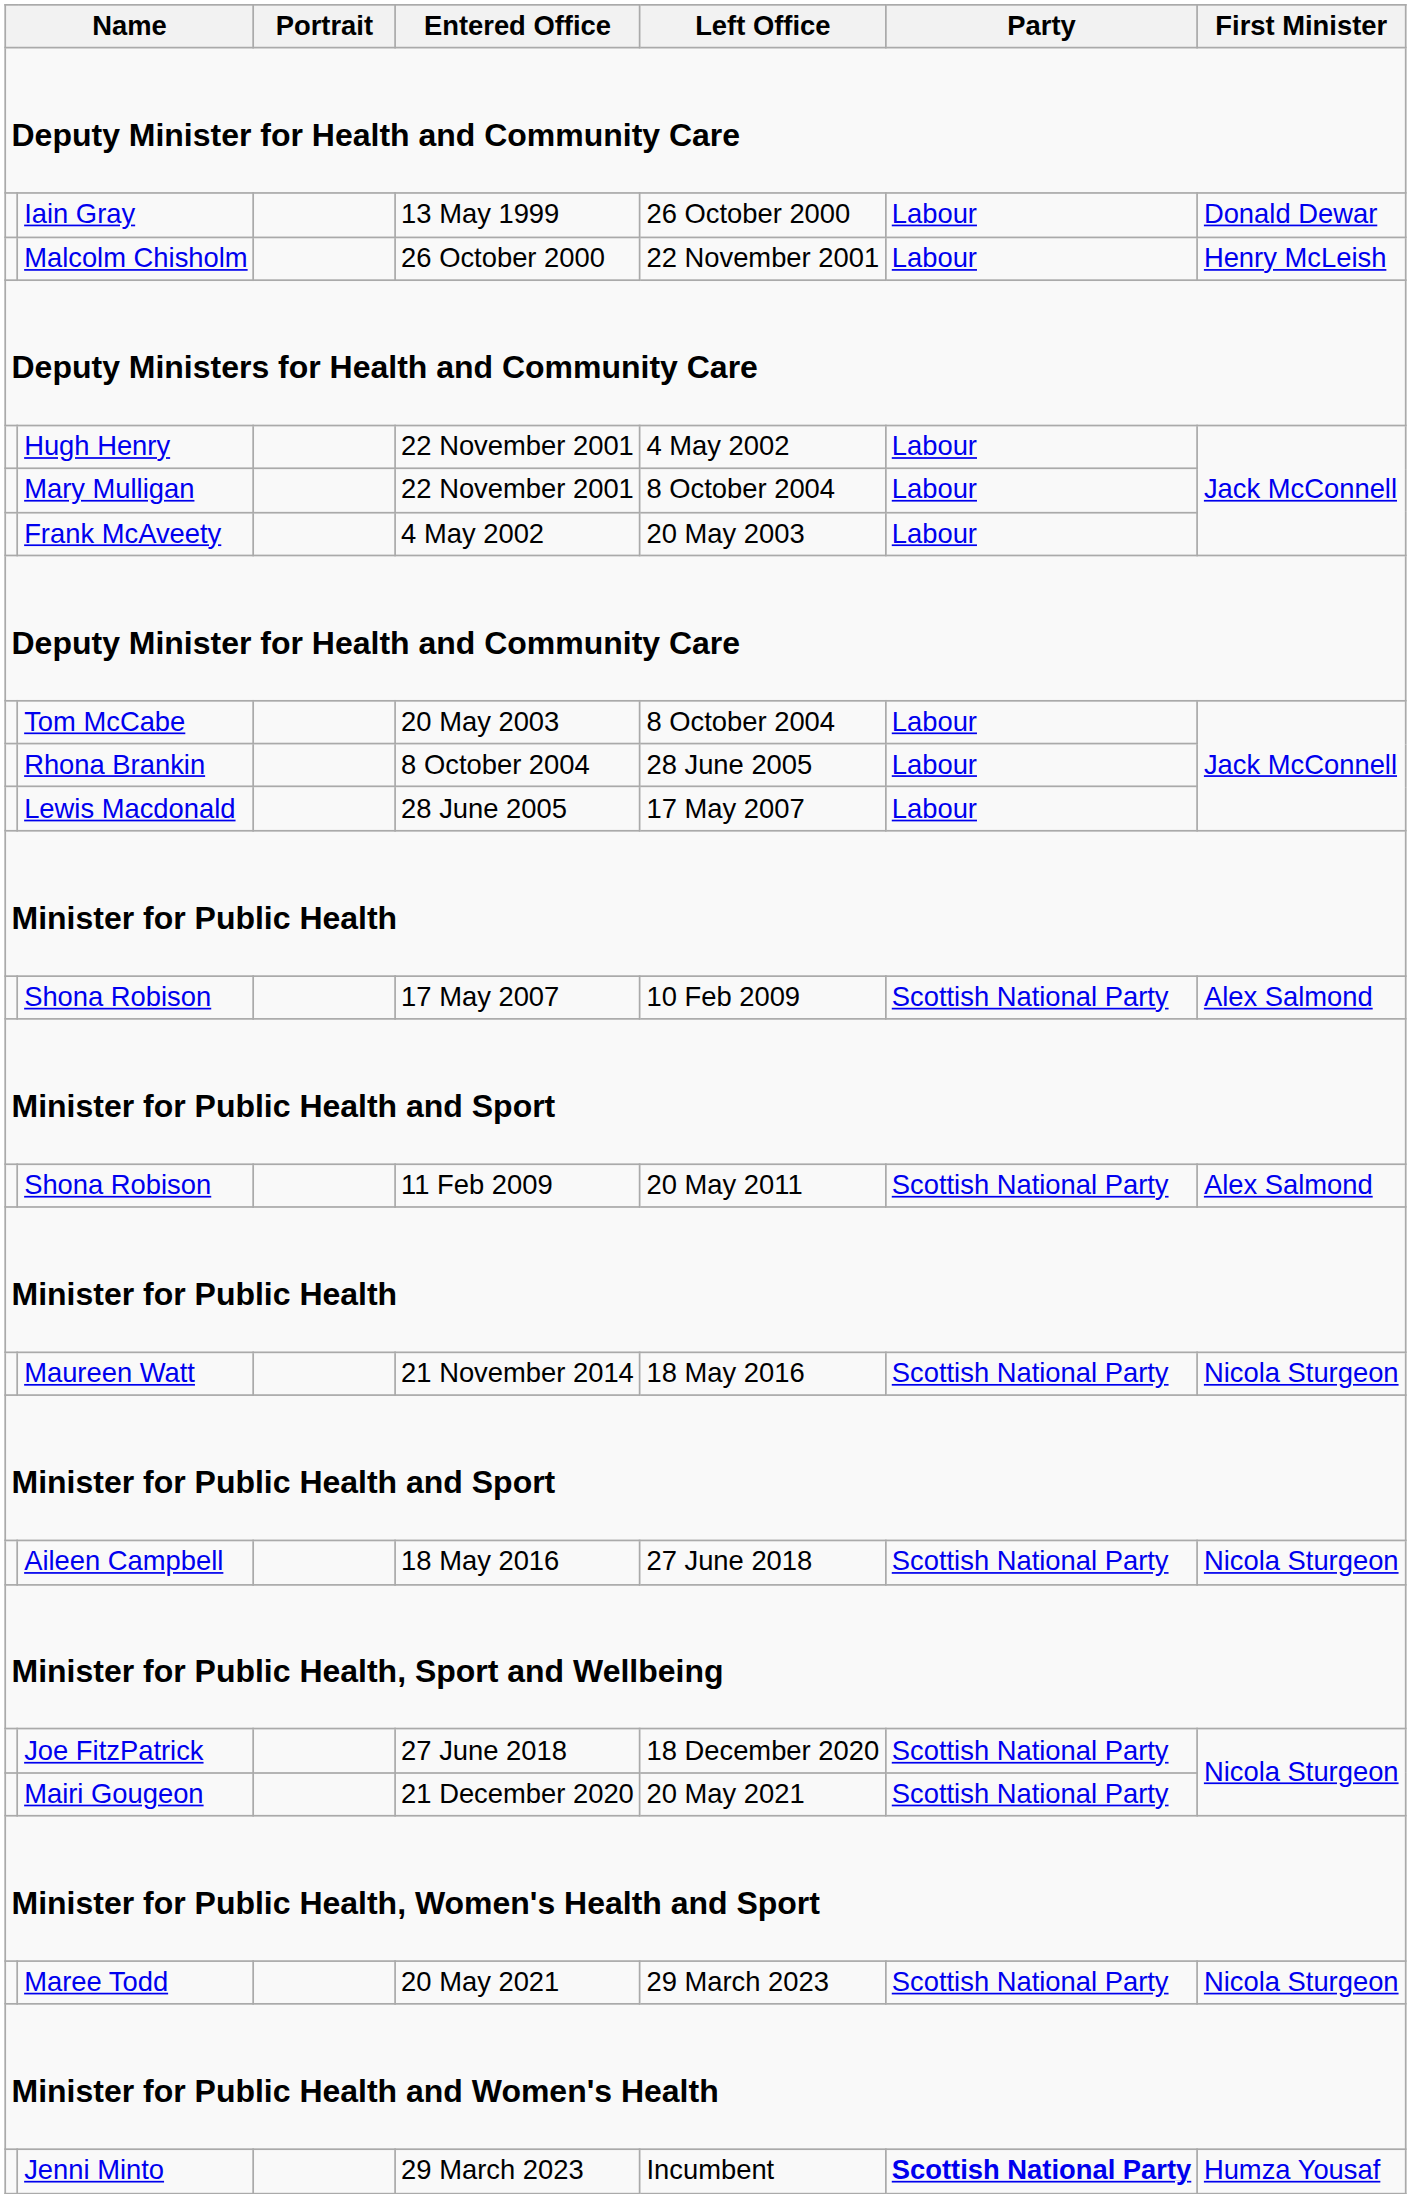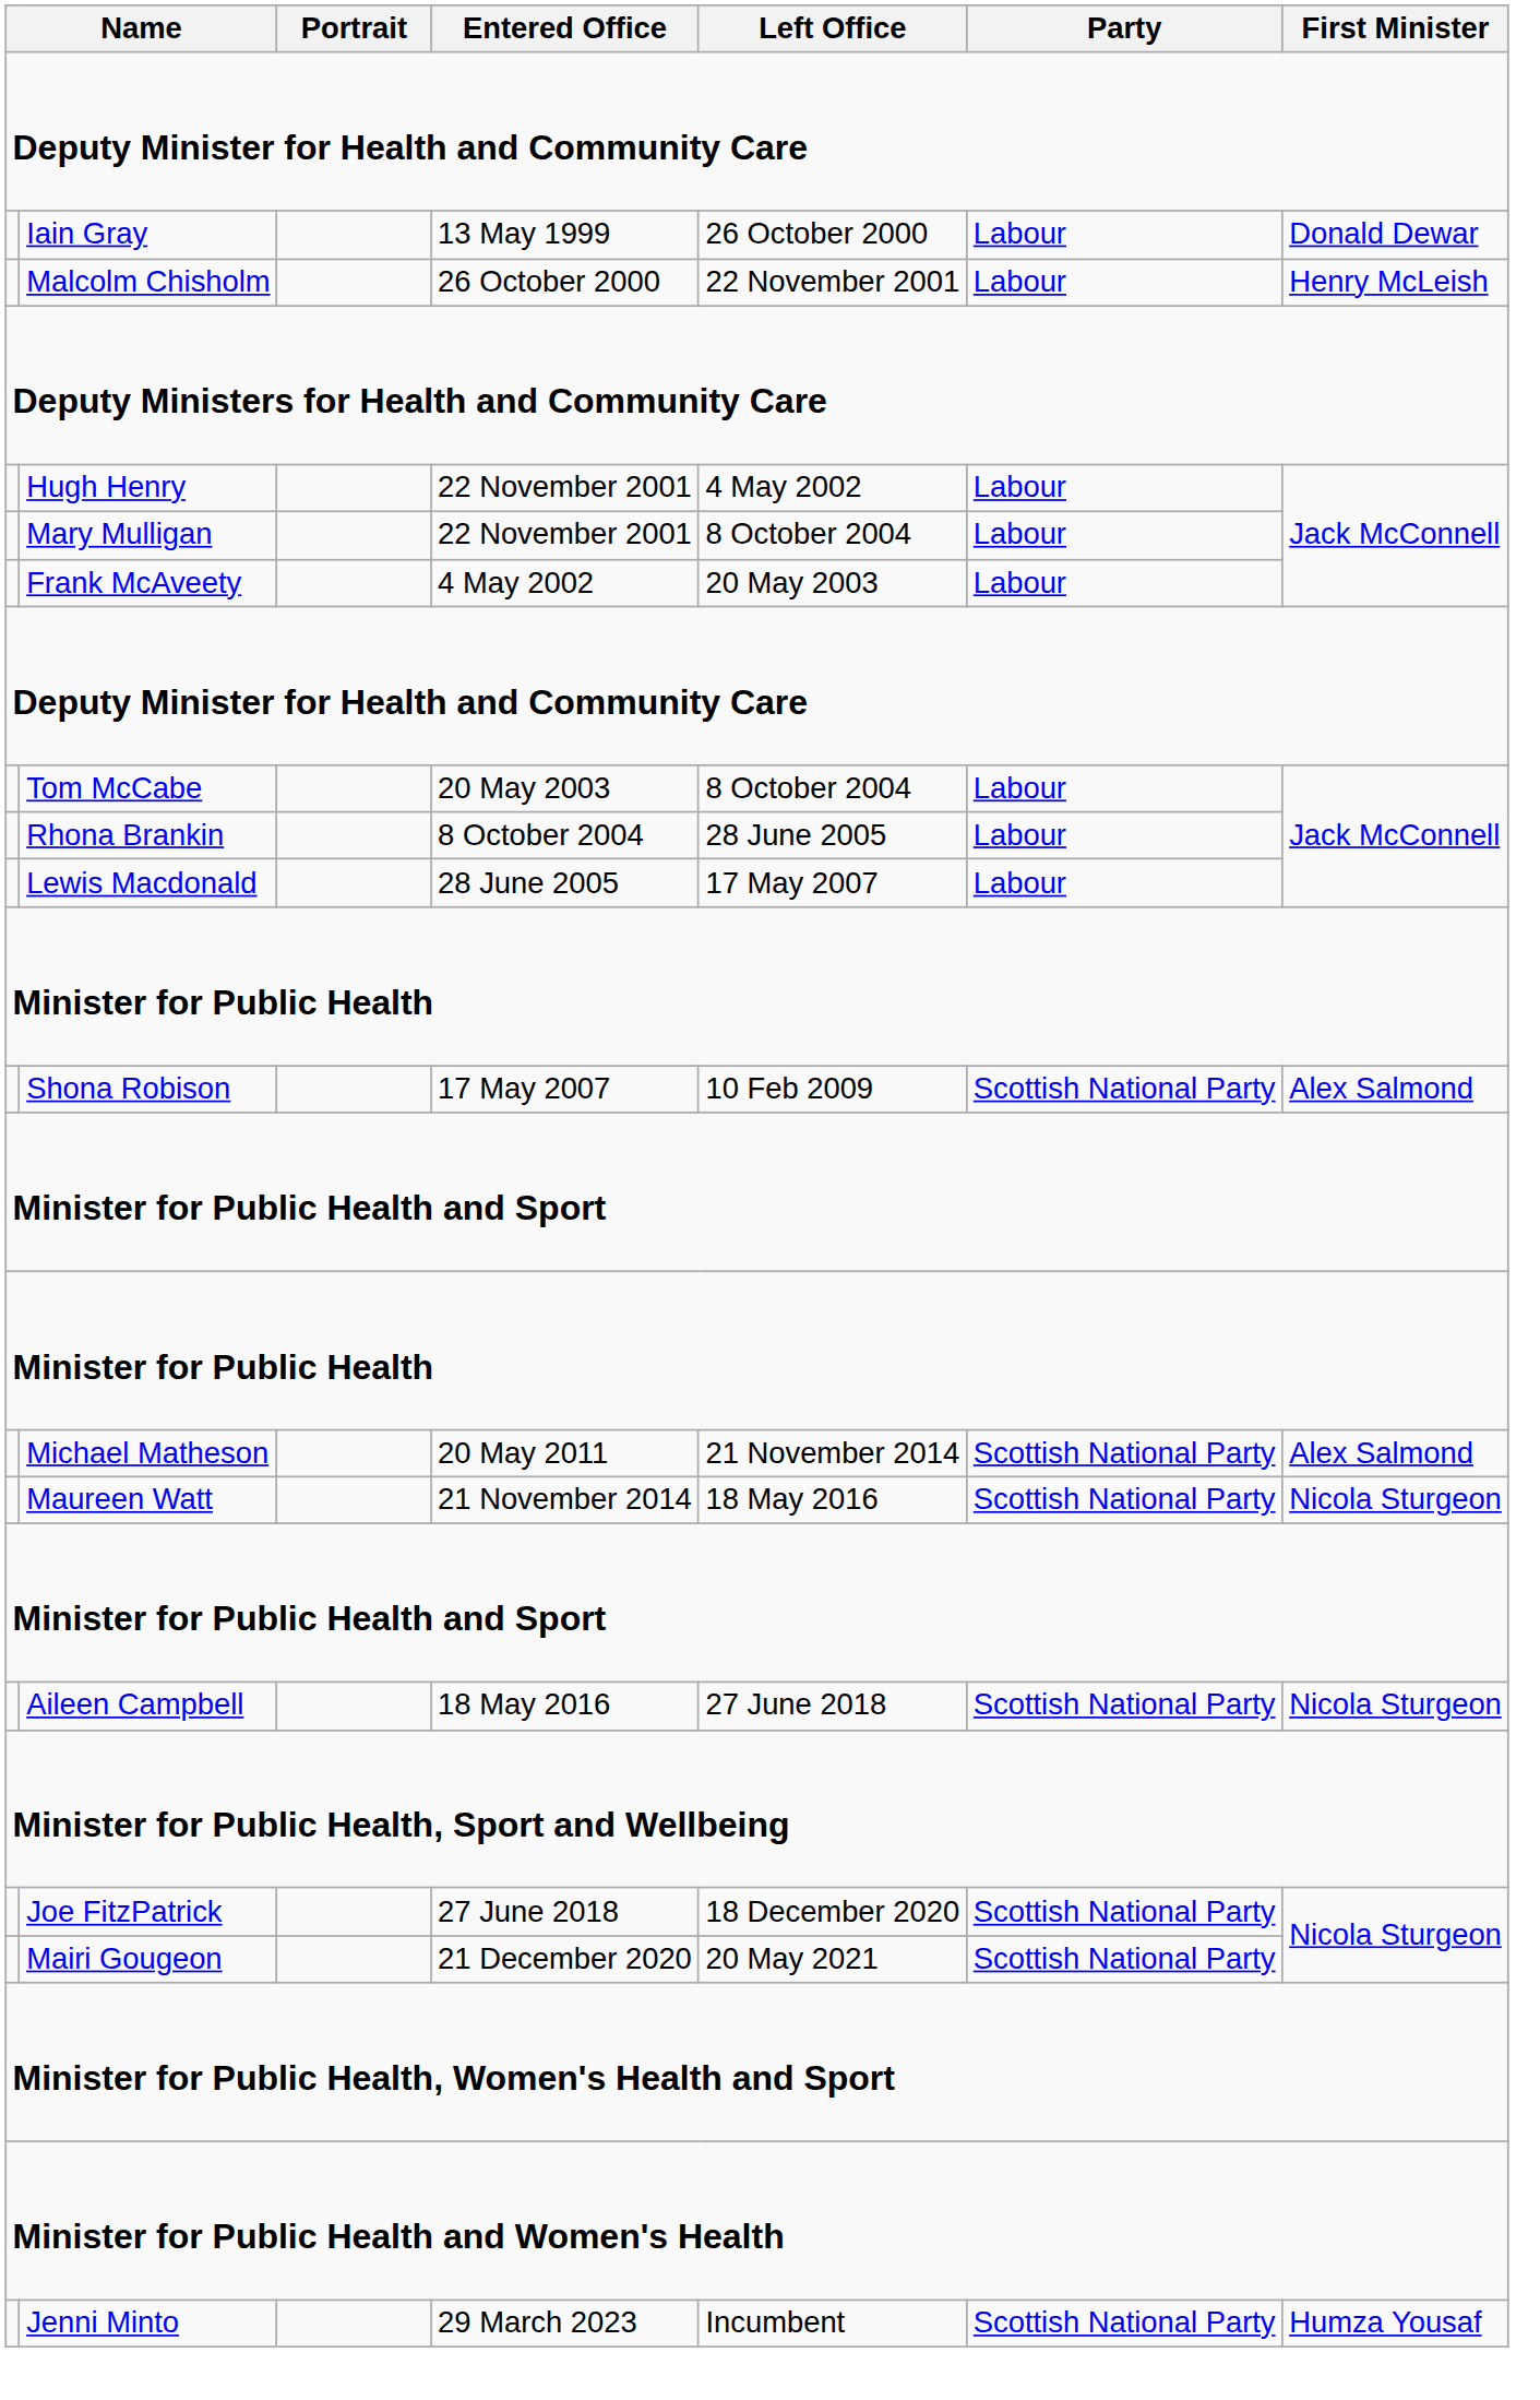- row: Shona Robison | 11 Feb 2009 | 20 May 2011 | Scottish National Party | Alex Salmond
+ row: Michael Matheson | 20 May 2011 | 21 November 2014 | Scottish National Party | Alex Salmond
- row: Maree Todd | 20 May 2021 | 29 March 2023 | Scottish National Party | Nicola Sturgeon
Jenni Minto | Party: bold -> normal
